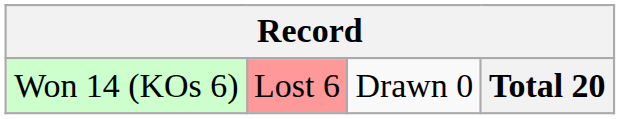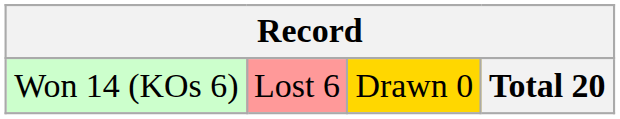Total 20 | column 3: no background -> gold background
